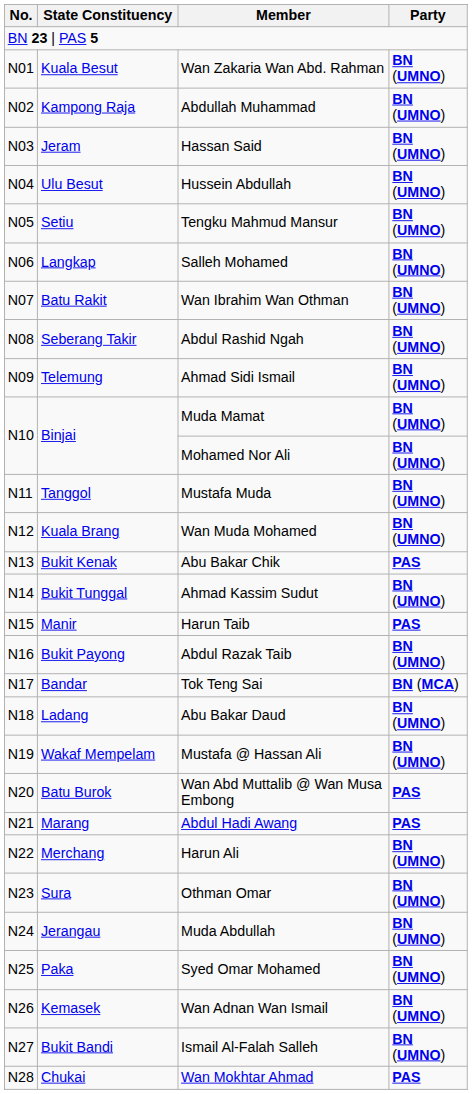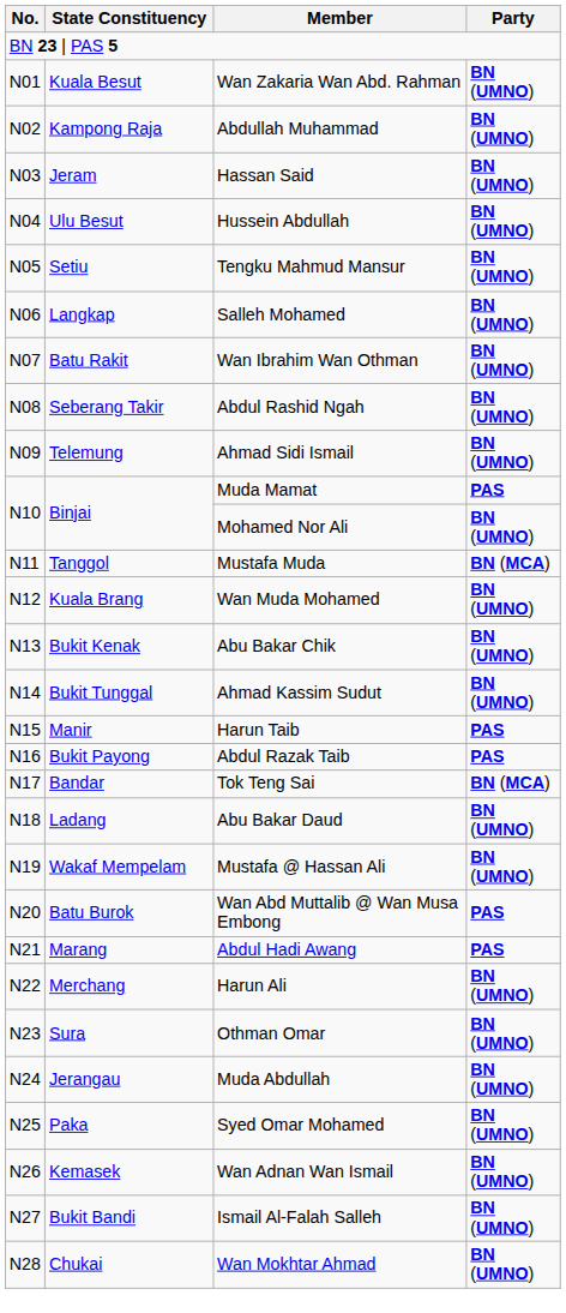Muda Mamat | Party: BN (UMNO) -> PAS
Mustafa Muda | Party: BN (UMNO) -> BN (MCA)
Abu Bakar Chik | Party: PAS -> BN (UMNO)
Abdul Razak Taib | Party: BN (UMNO) -> PAS
Wan Mokhtar Ahmad | Party: PAS -> BN (UMNO)
